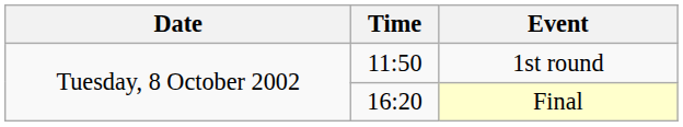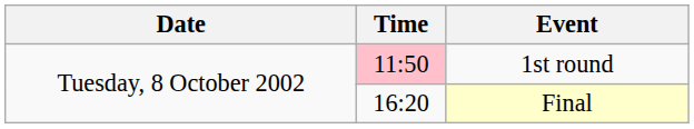1st round | Time: no background -> pink background
